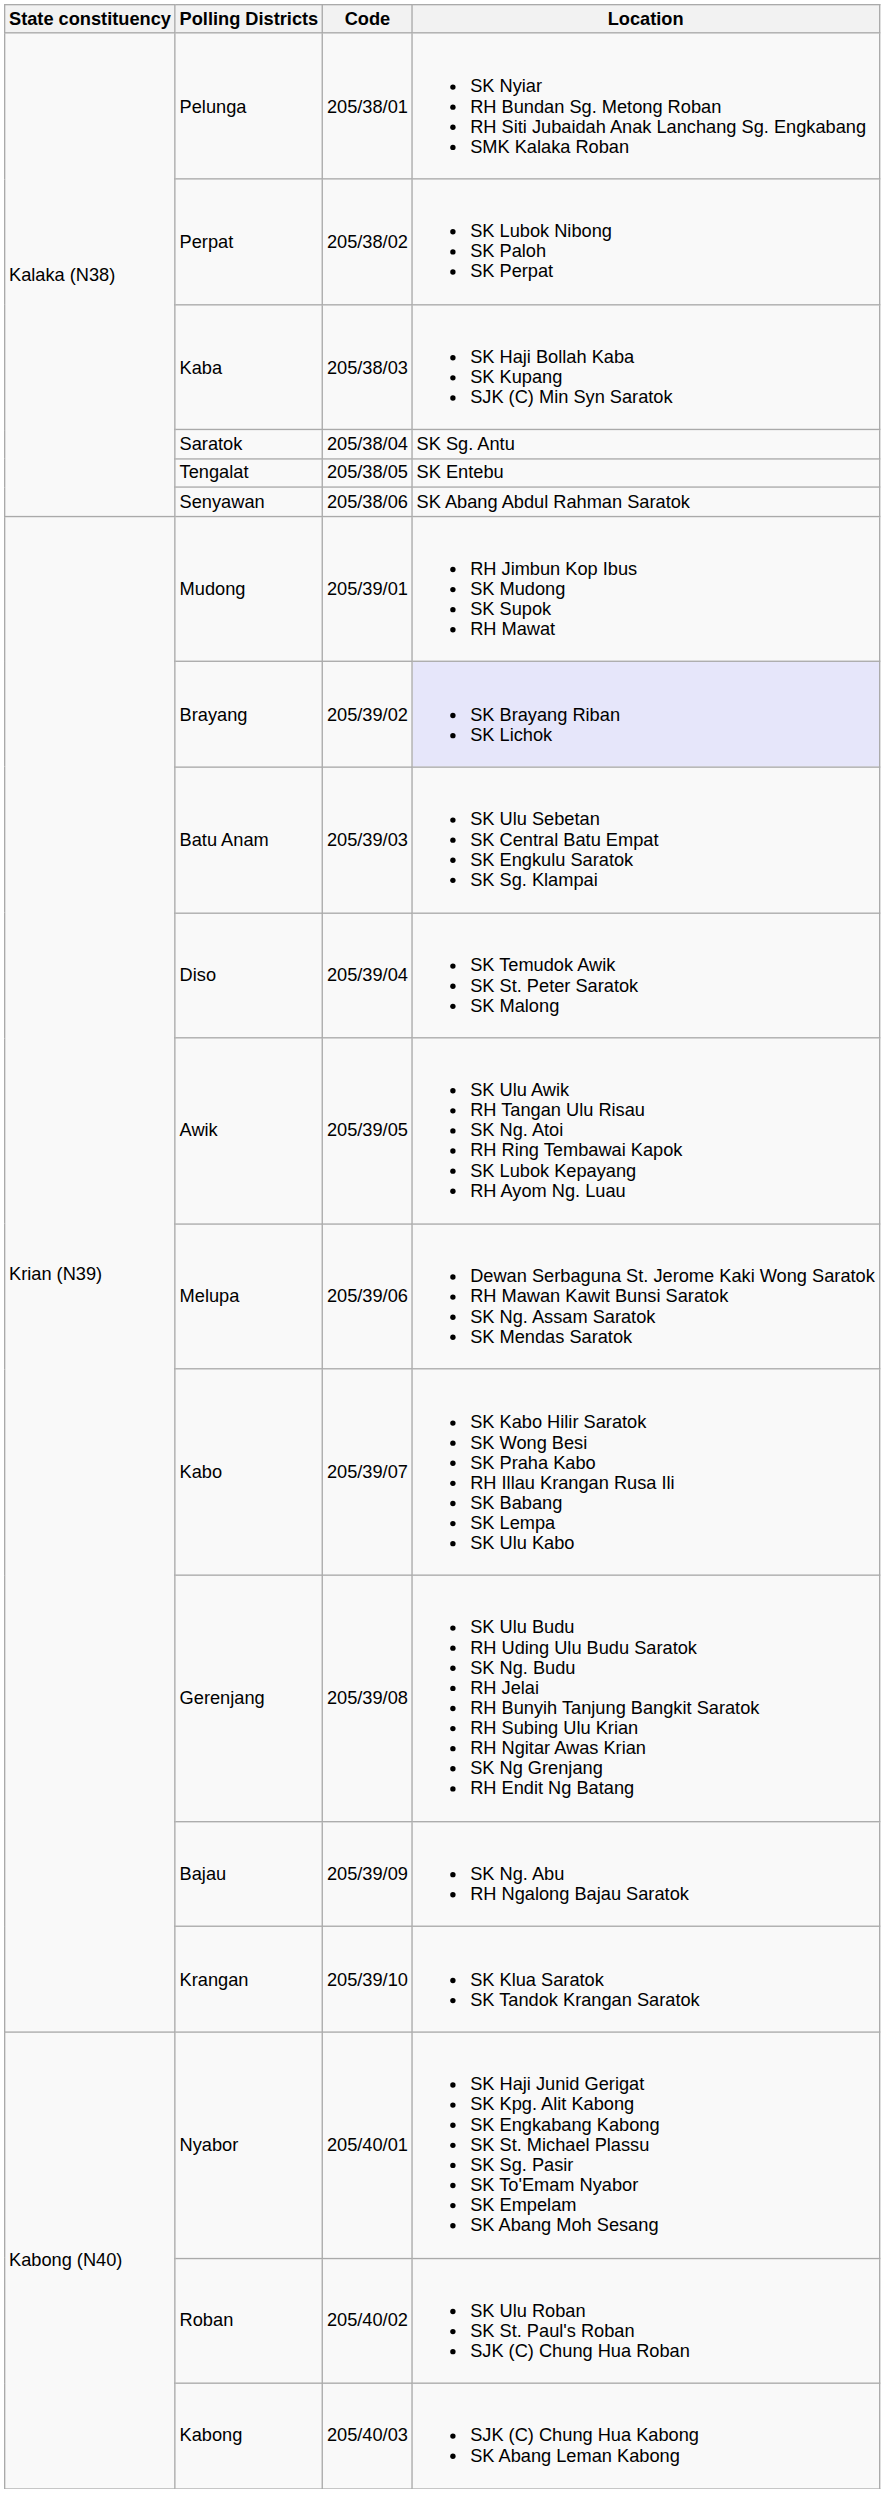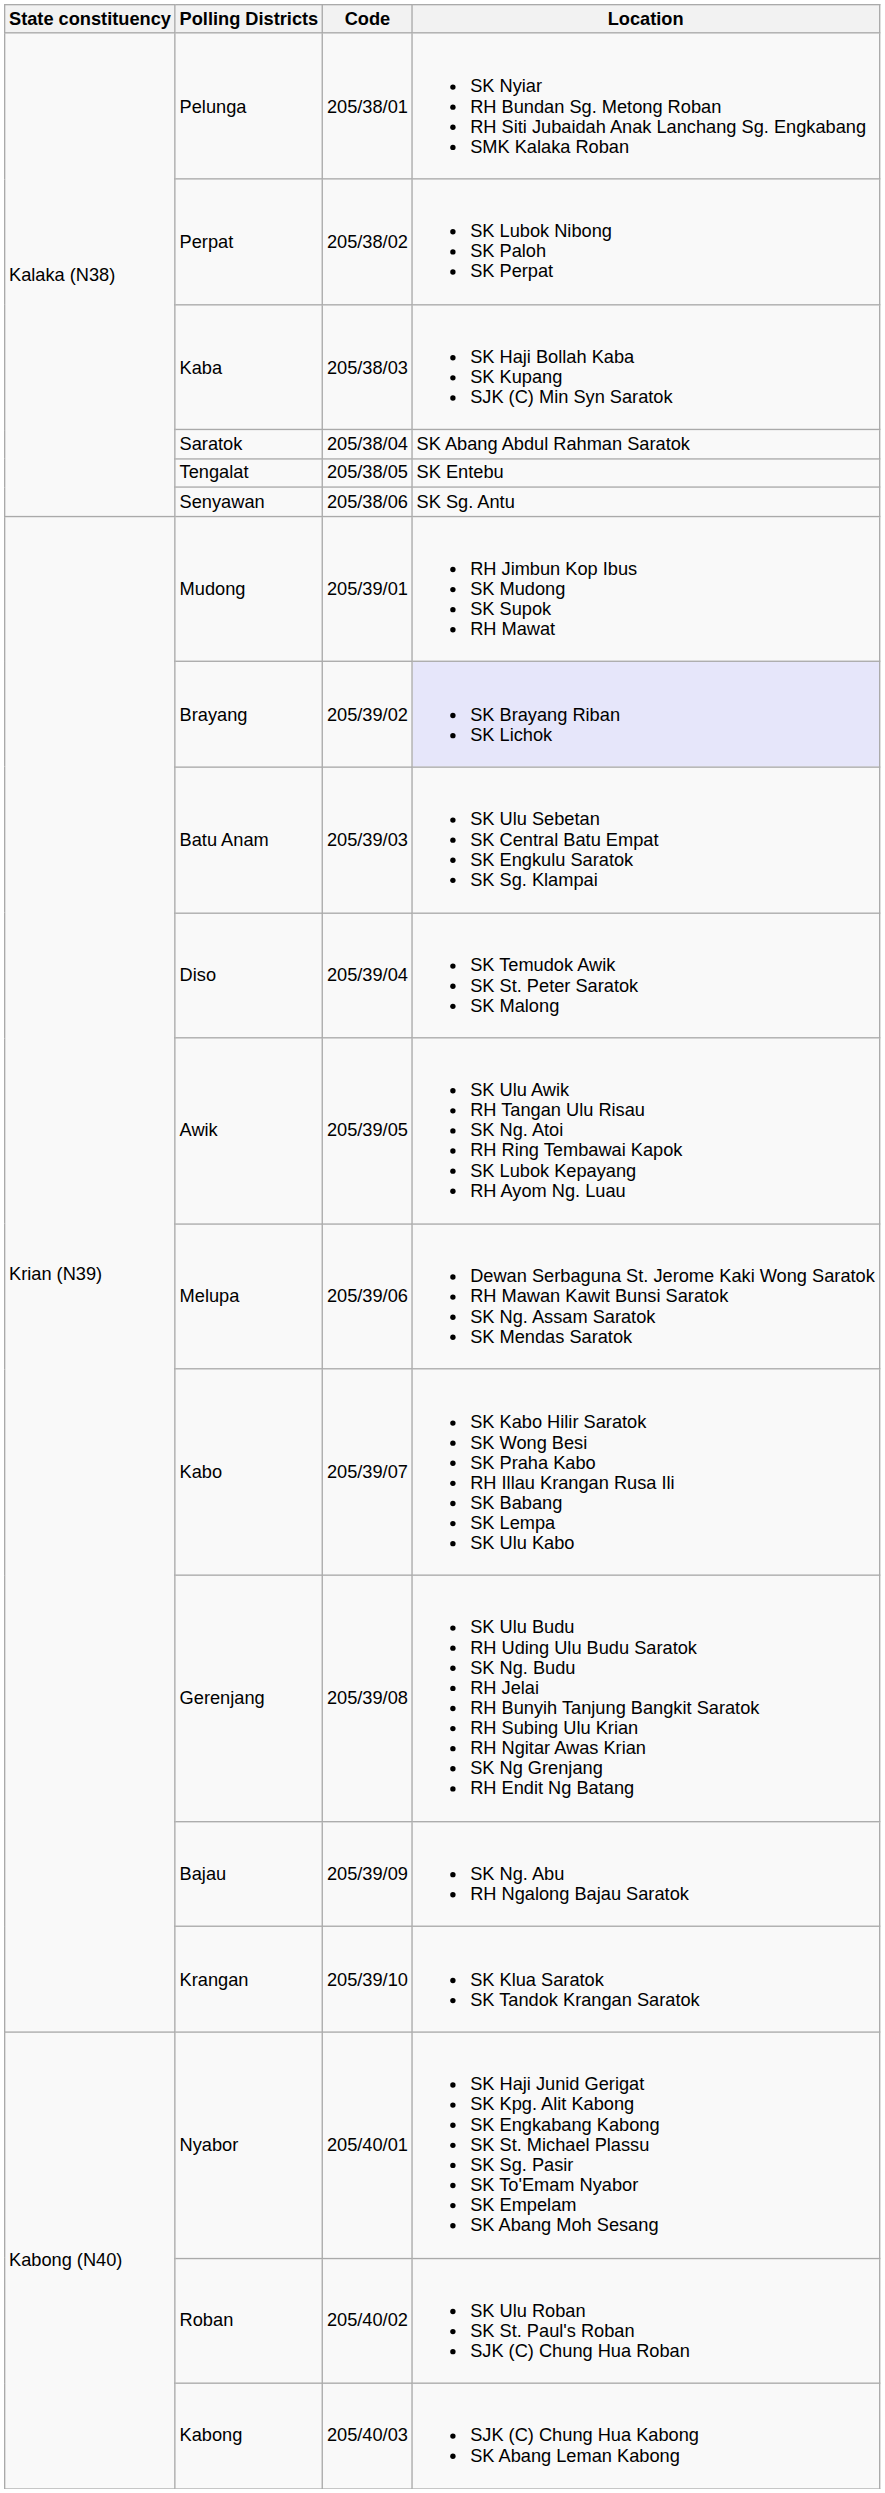Saratok | Location: SK Sg. Antu -> SK Abang Abdul Rahman Saratok
Senyawan | Location: SK Abang Abdul Rahman Saratok -> SK Sg. Antu
